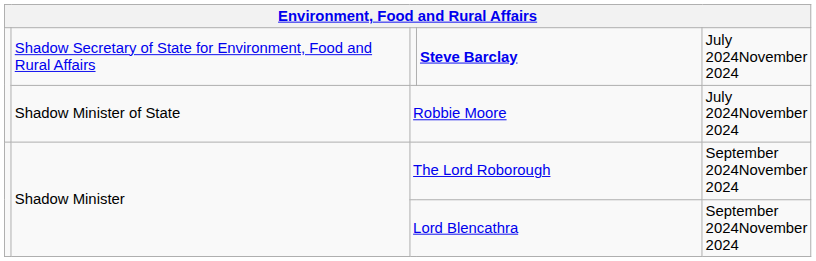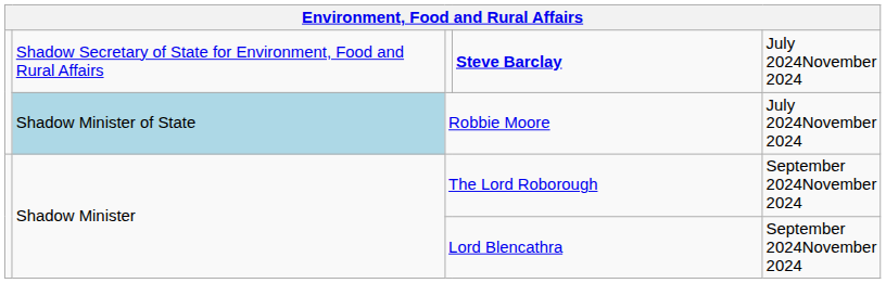Robbie Moore | column 2: no background -> lightblue background
